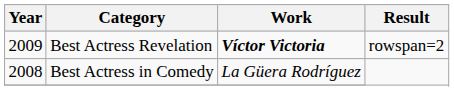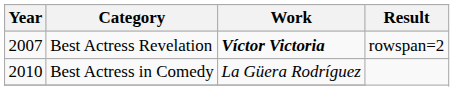Best Actress Revelation | Year: 2009 -> 2007
Best Actress in Comedy | Year: 2008 -> 2010
